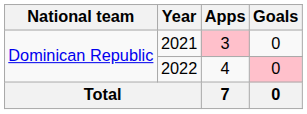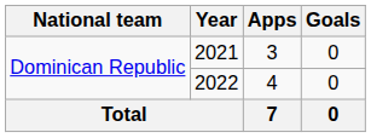2021 | Apps: pink background -> no background
2022 | Goals: pink background -> no background
